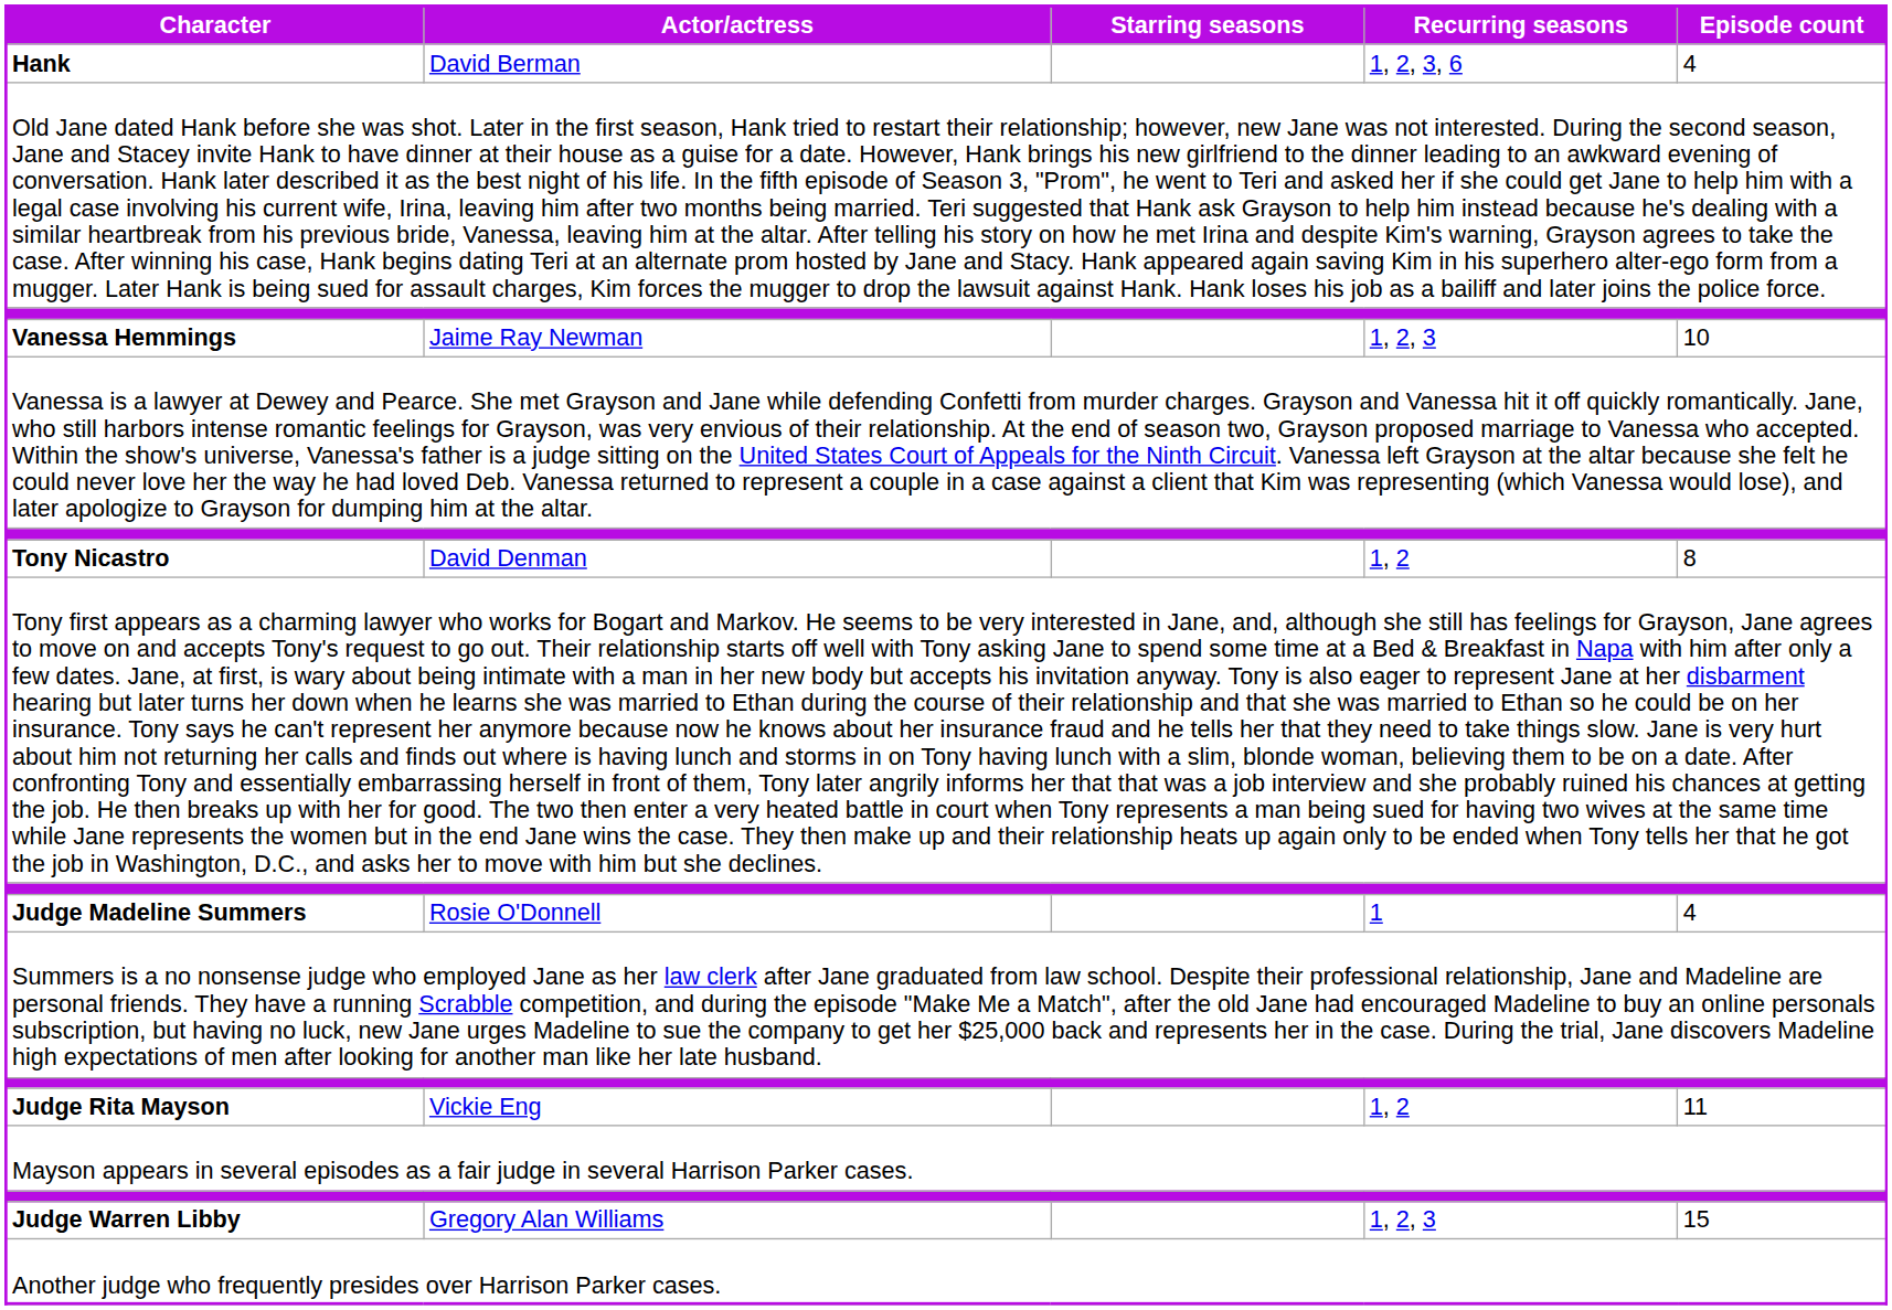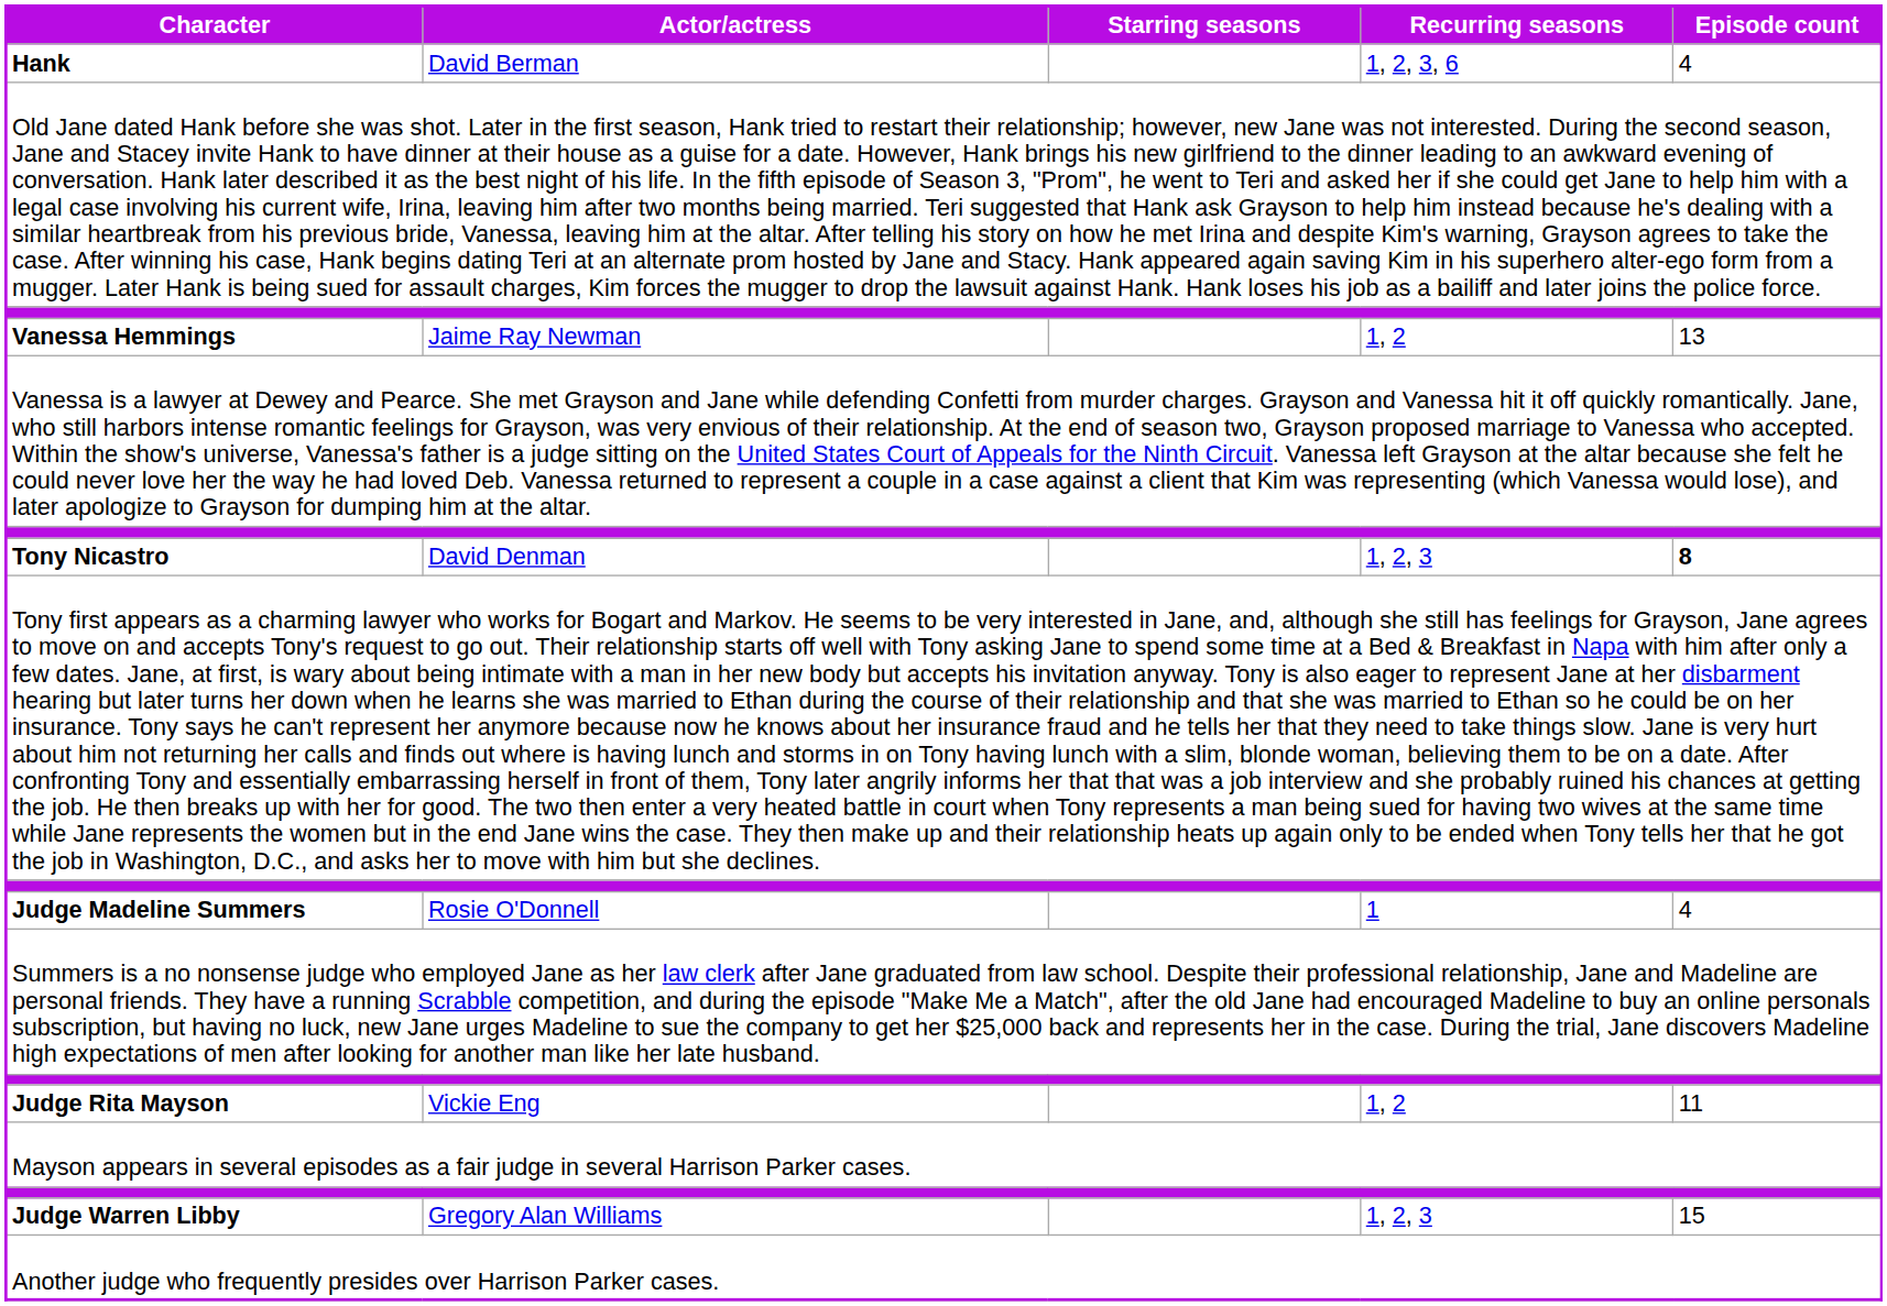Vanessa Hemmings | Recurring seasons: 1, 2, 3 -> 1, 2
Vanessa Hemmings | Episode count: 10 -> 13
Tony Nicastro | Recurring seasons: 1, 2 -> 1, 2, 3
Tony Nicastro | Episode count: normal -> bold
